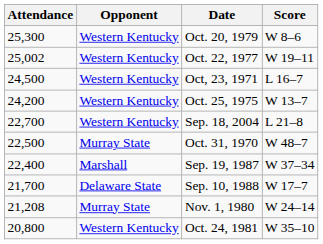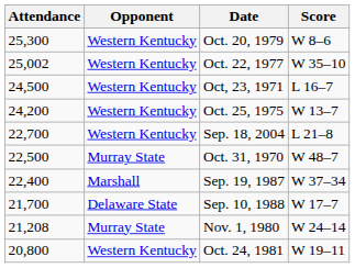Oct. 22, 1977 | Score: W 19–11 -> W 35–10
Oct. 24, 1981 | Score: W 35–10 -> W 19–11
